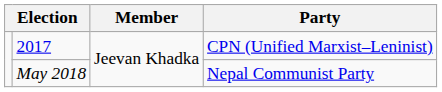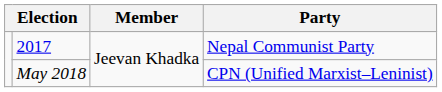2017 | Party: CPN (Unified Marxist–Leninist) -> Nepal Communist Party
May 2018 | Party: Nepal Communist Party -> CPN (Unified Marxist–Leninist)
